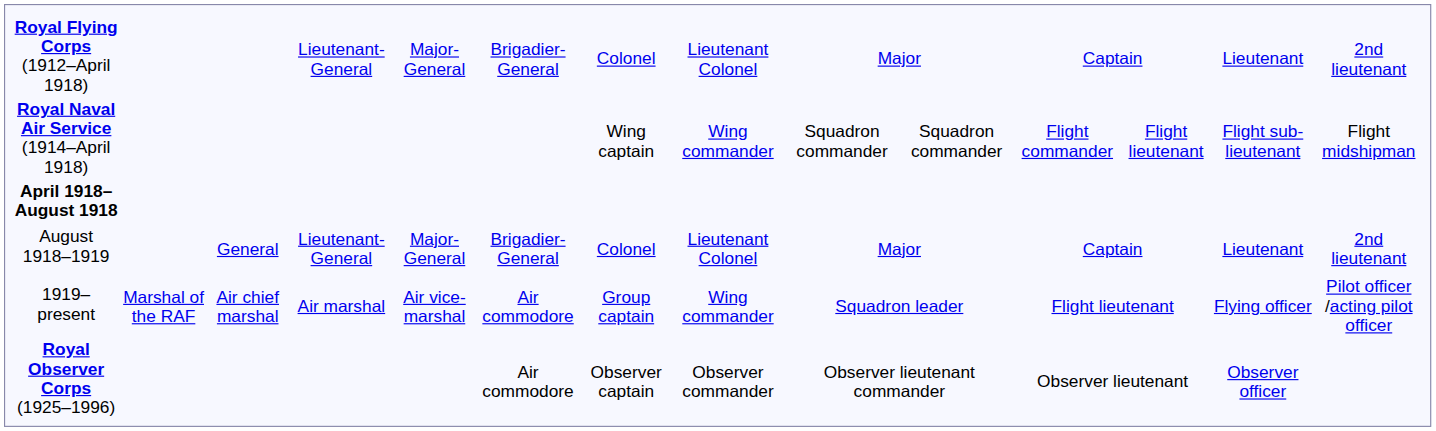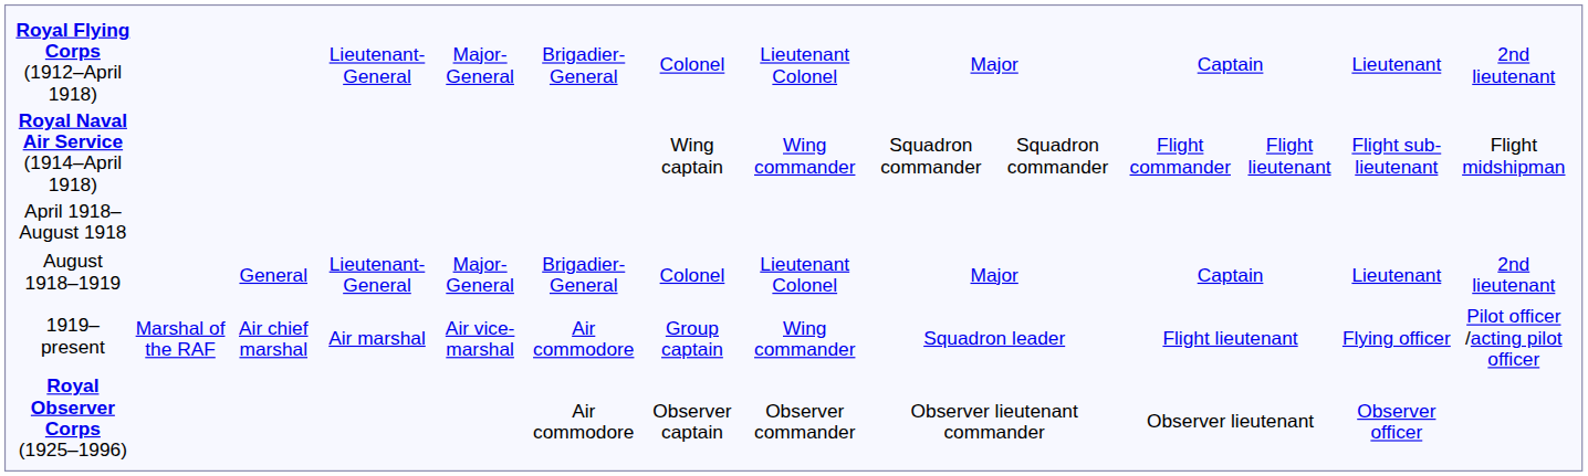April 1918–August 1918 | column 1: bold -> normal
